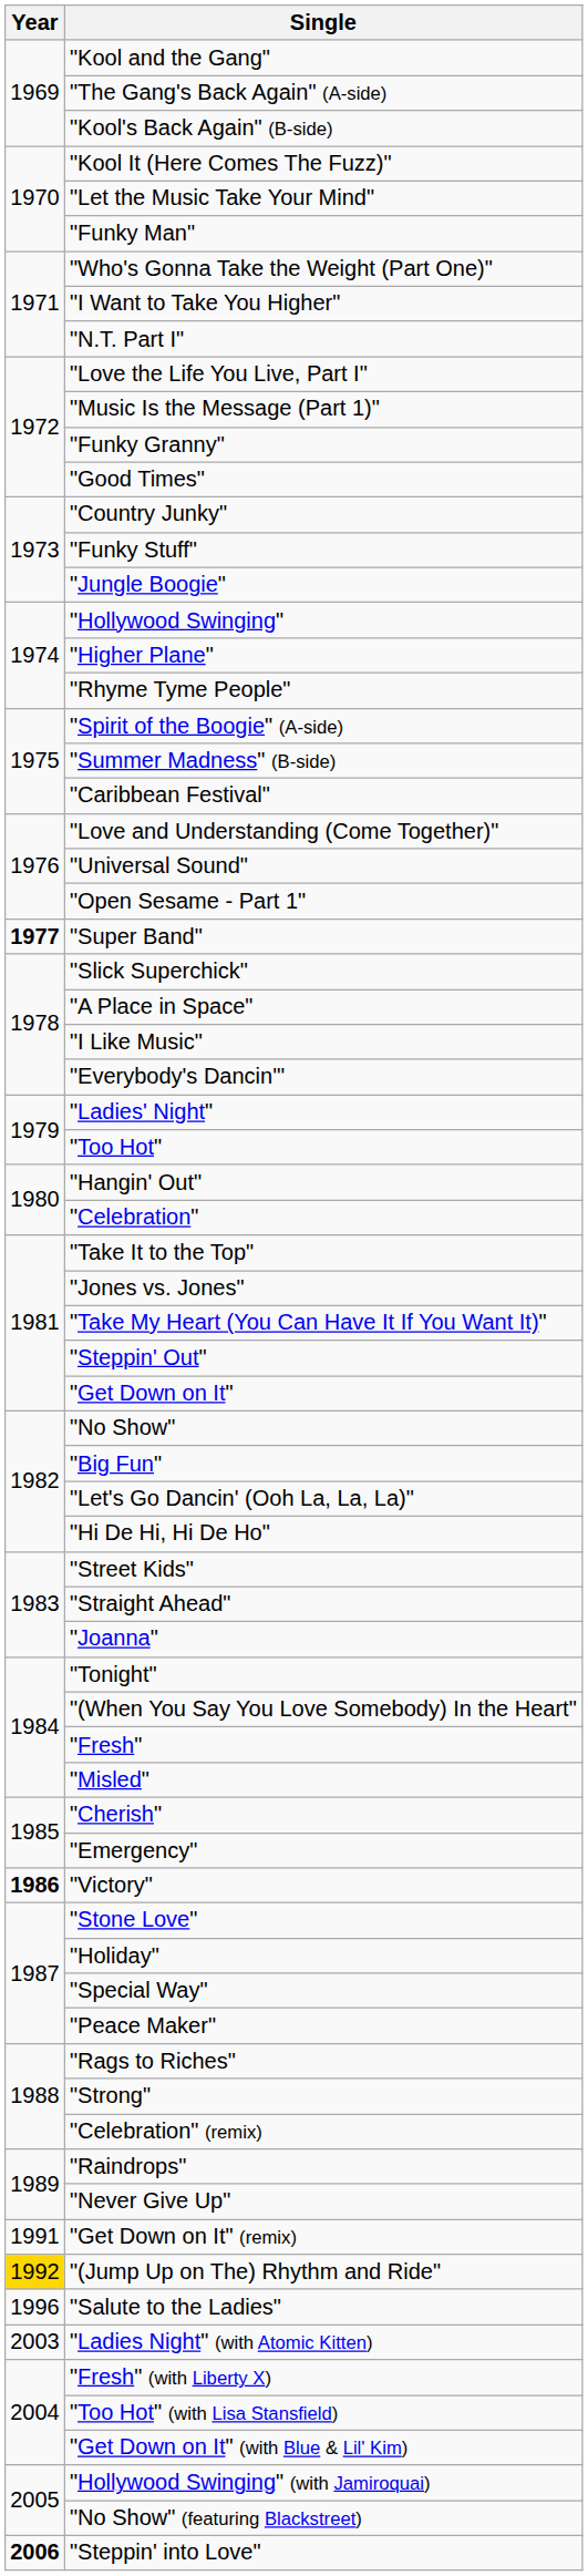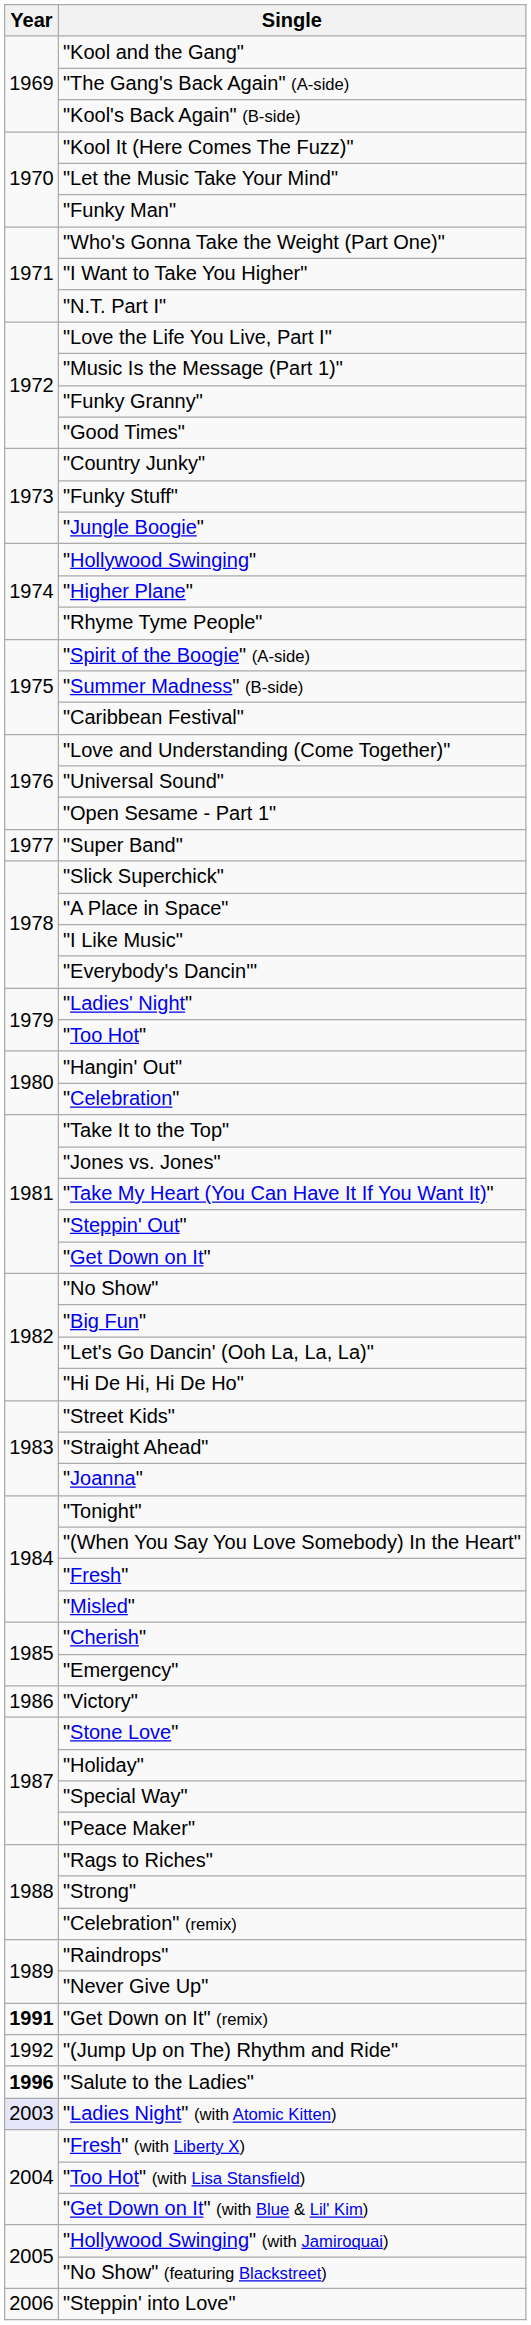"Super Band" | Year: bold -> normal
"Victory" | Year: bold -> normal
"Get Down on It" (remix) | Year: normal -> bold
"(Jump Up on The) Rhythm and Ride" | Year: gold background -> no background
"Salute to the Ladies" | Year: normal -> bold
"Ladies Night" (with Atomic Kitten) | Year: no background -> lavender background
"Steppin' into Love" | Year: bold -> normal
